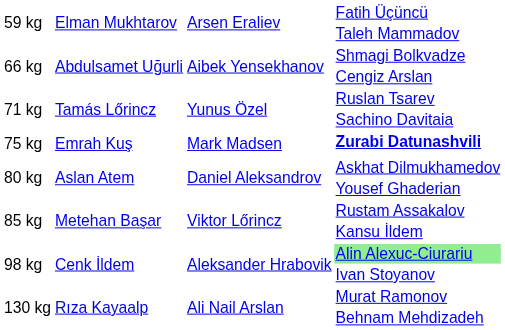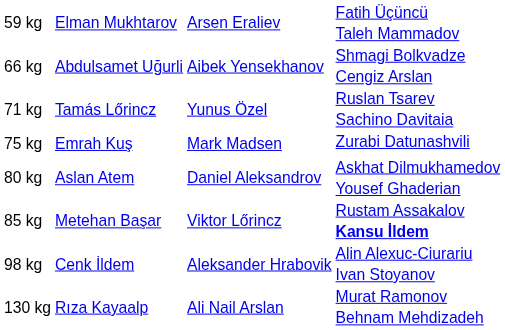Zurabi Datunashvili | column 4: bold -> normal
Kansu İldem | column 4: normal -> bold
Alin Alexuc-Ciurariu | column 4: lightgreen background -> no background
